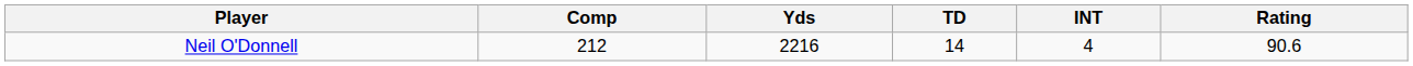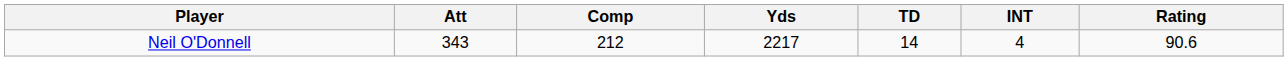+ column: Att | 343
Neil O'Donnell | Yds: 2216 -> 2217
